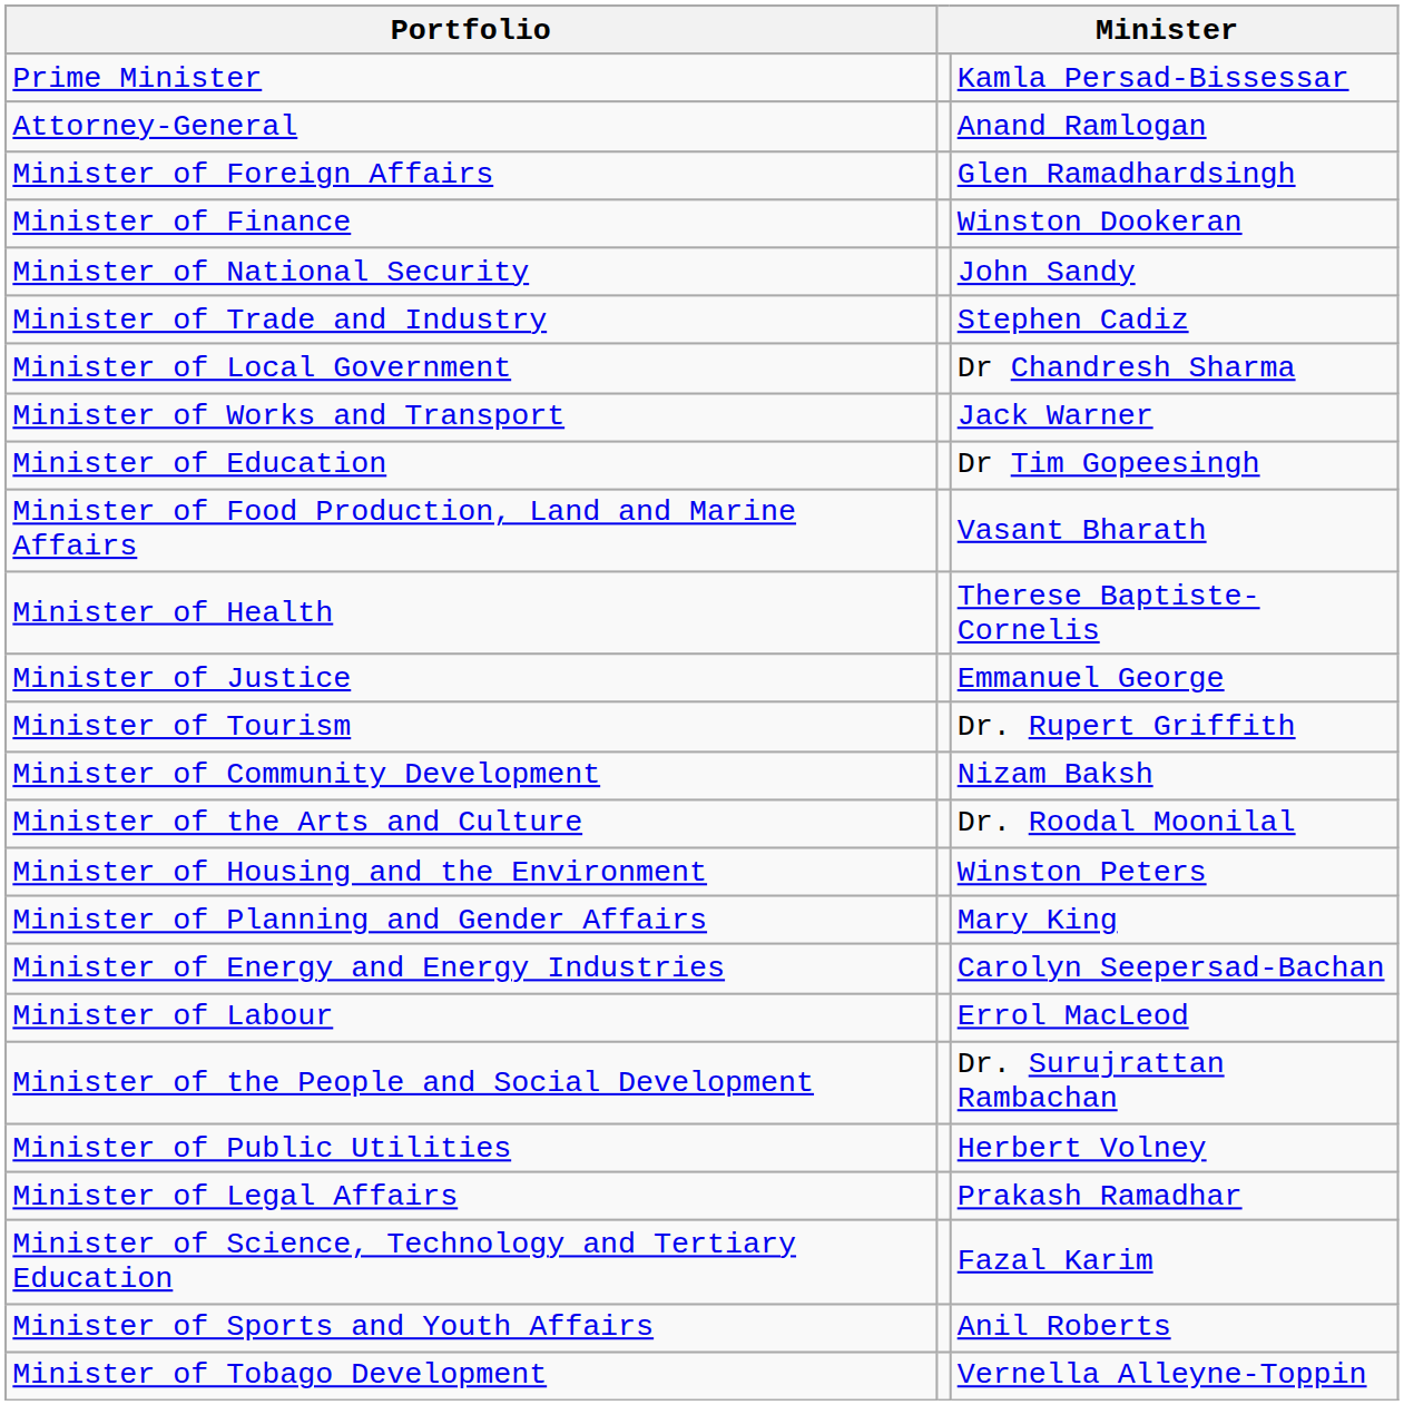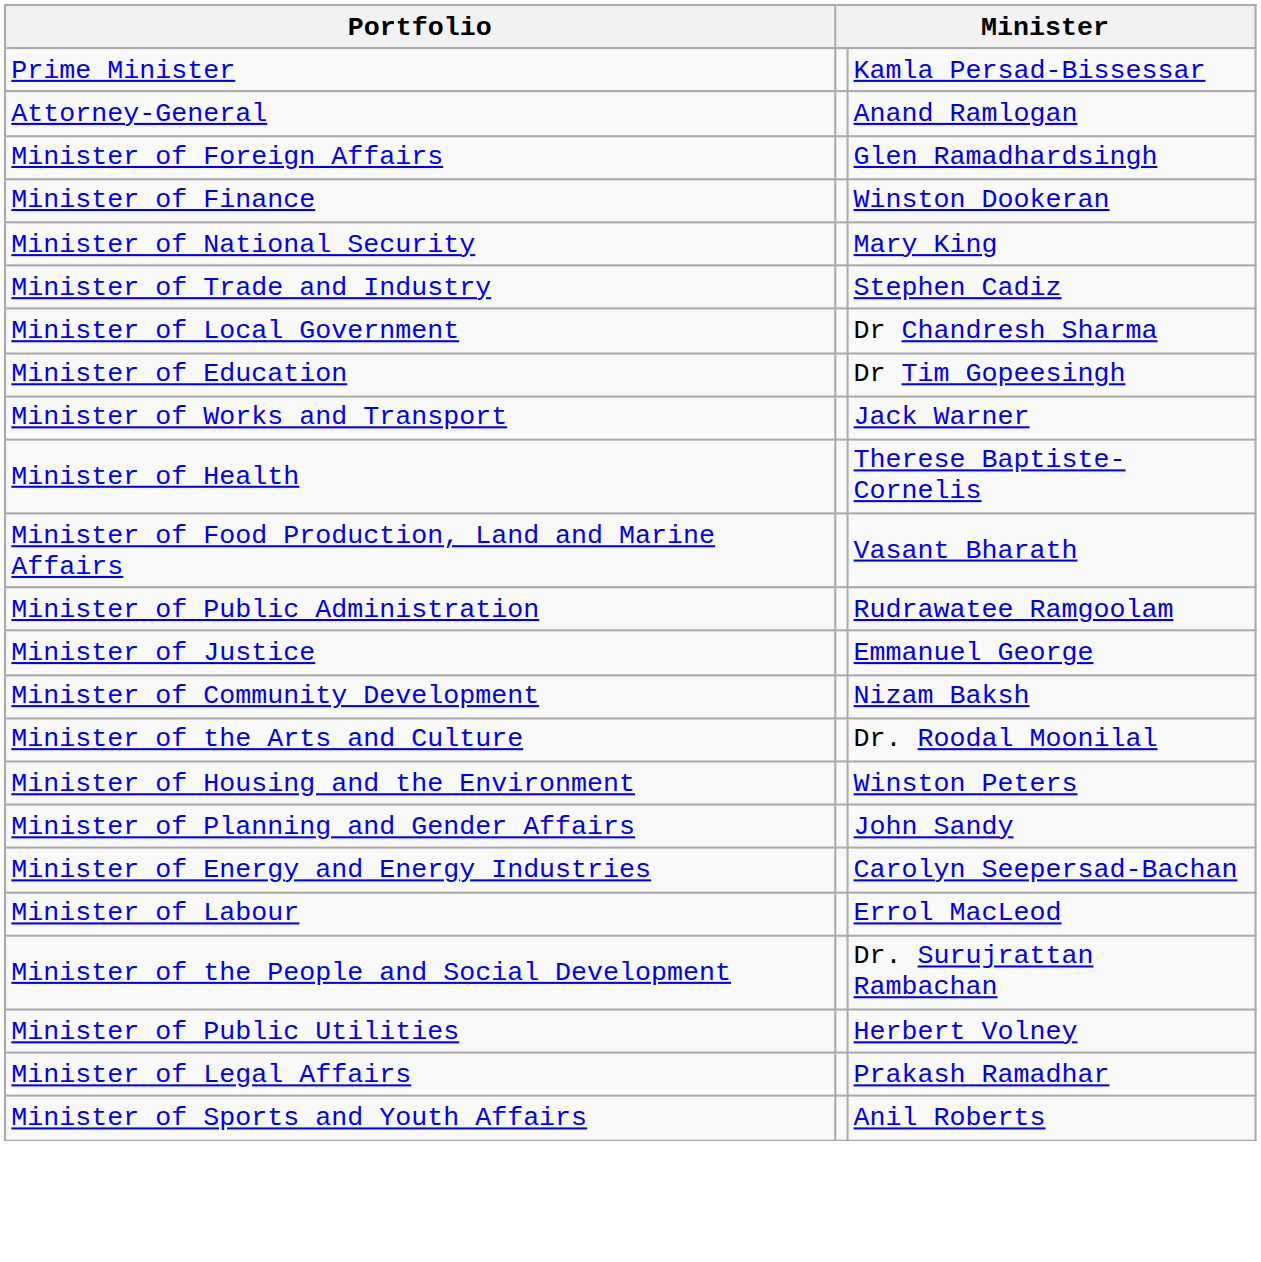Minister of National Security | column 3: John Sandy -> Mary King
rows swapped: Minister of Education <-> Minister of Works and Transport
rows swapped: Minister of Health <-> Minister of Food Production, Land and Marine Affairs
+ row: Minister of Public Administration | Rudrawatee Ramgoolam
- row: Minister of Tourism | Dr. Rupert Griffith
Minister of Planning and Gender Affairs | column 3: Mary King -> John Sandy
- row: Minister of Science, Technology and Tertiary Education | Fazal Karim
- row: Minister of Tobago Development | Vernella Alleyne-Toppin
